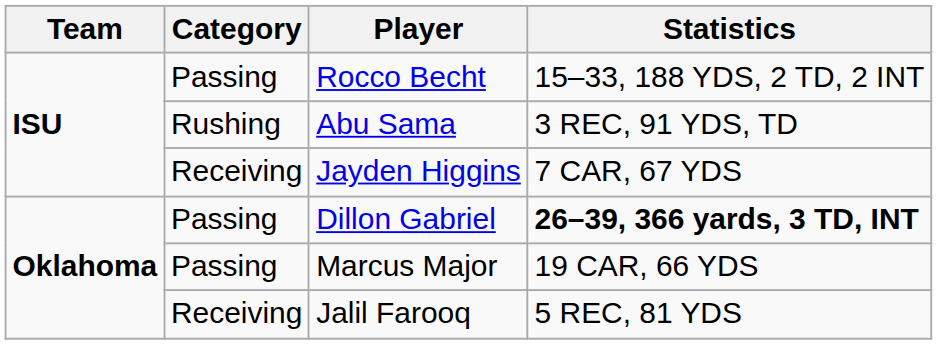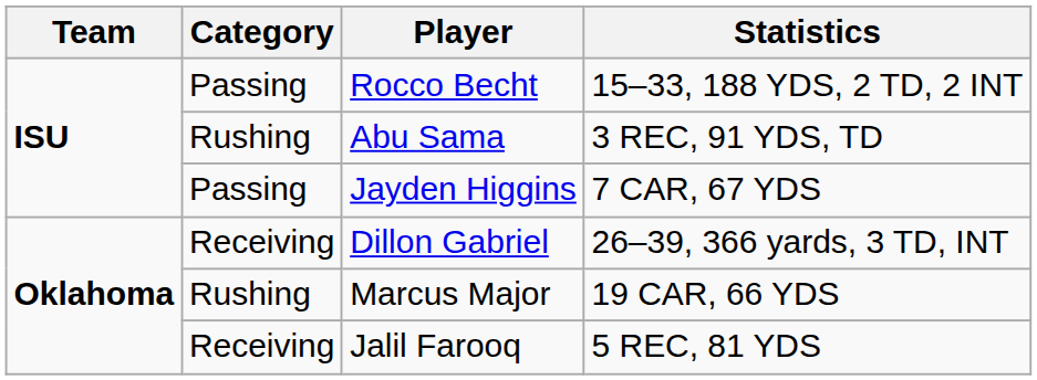Jayden Higgins | Category: Receiving -> Passing
Dillon Gabriel | Category: Passing -> Receiving
Dillon Gabriel | Statistics: bold -> normal
Marcus Major | Category: Passing -> Rushing
